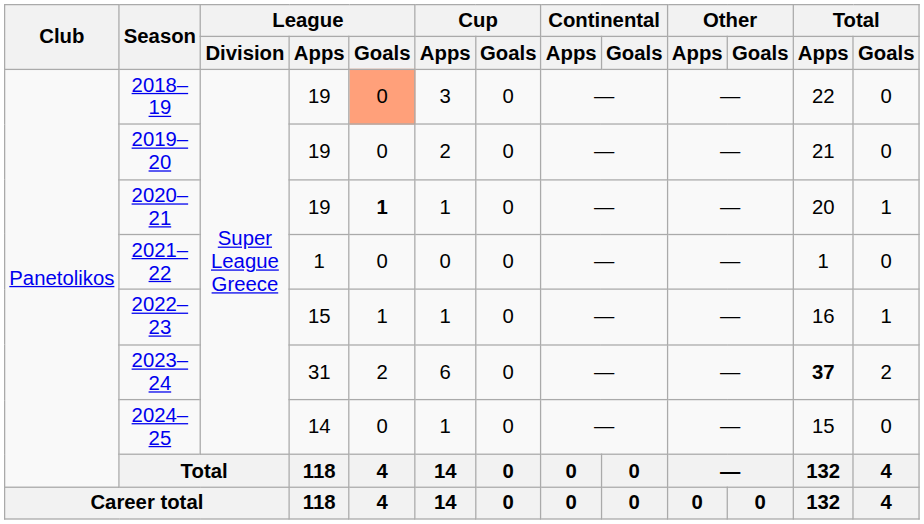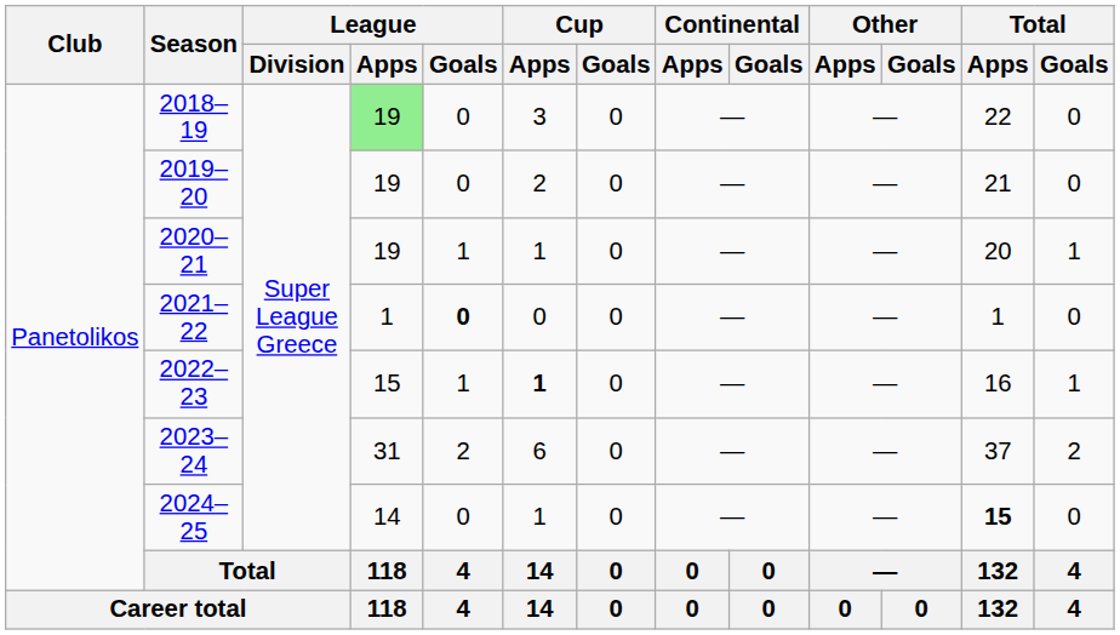2018–19 | League / Apps: no background -> lightgreen background
2018–19 | League / Goals: lightsalmon background -> no background
2020–21 | League / Goals: bold -> normal
2021–22 | League / Goals: normal -> bold
2022–23 | Cup / Apps: normal -> bold
2023–24 | Total / Apps: bold -> normal
2024–25 | Total / Apps: normal -> bold
